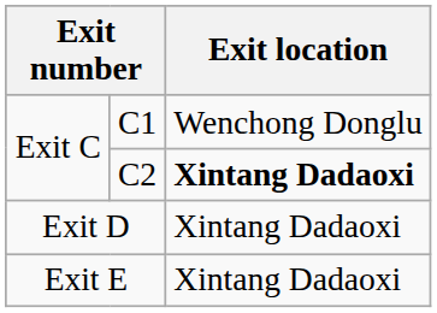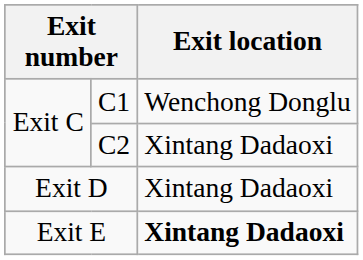C2 | Exit location: bold -> normal
Exit E | Exit location: normal -> bold
